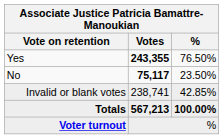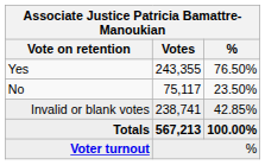Yes | Votes: bold -> normal
No | Votes: bold -> normal
